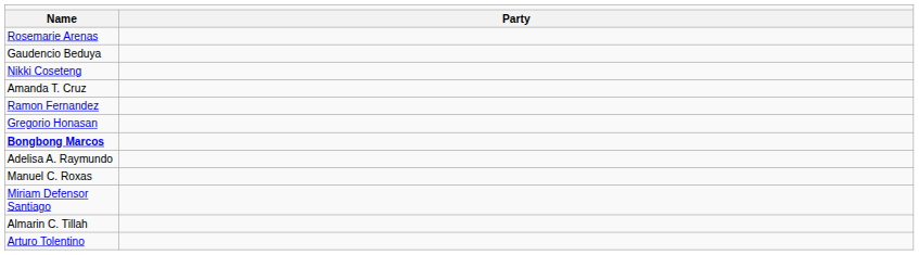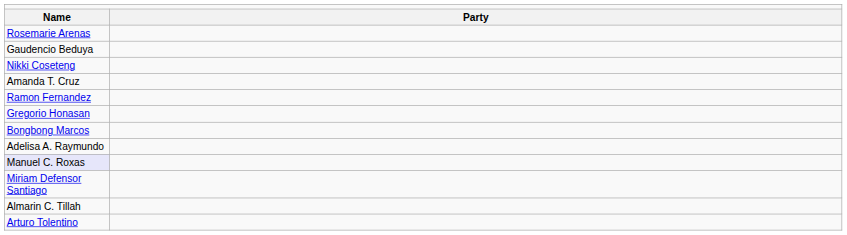Bongbong Marcos | column 1: bold -> normal
Manuel C. Roxas | column 1: no background -> lavender background
